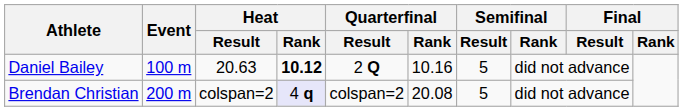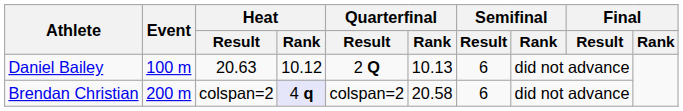Daniel Bailey | Heat / Rank: bold -> normal
Daniel Bailey | Quarterfinal / Rank: 10.16 -> 10.13
Daniel Bailey | Semifinal / Result: 5 -> 6
Brendan Christian | Quarterfinal / Rank: 20.08 -> 20.58
Brendan Christian | Semifinal / Result: 5 -> 6
